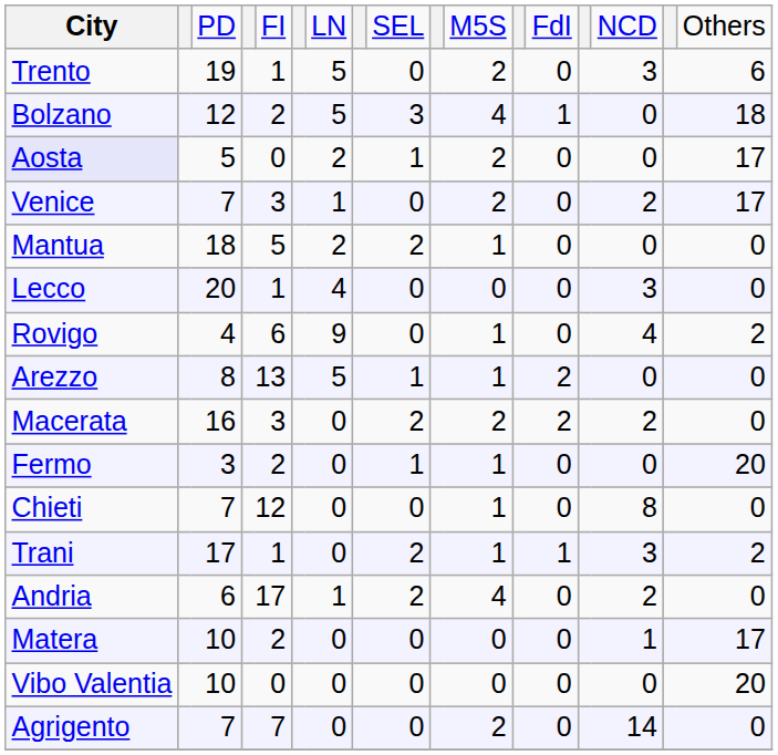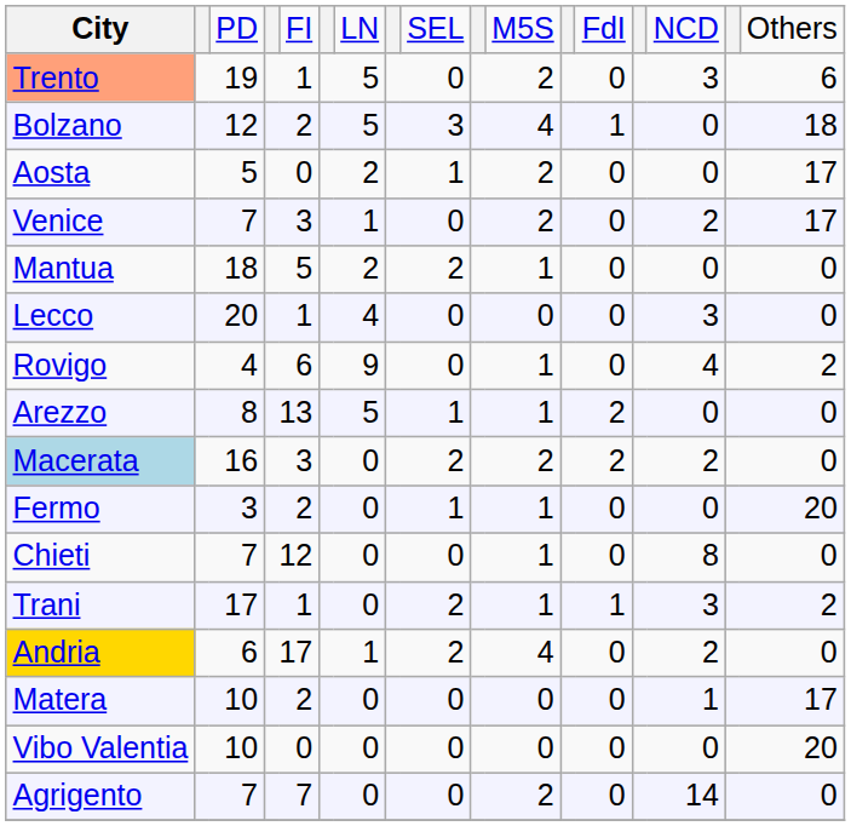Trento | column 1: no background -> lightsalmon background
Aosta | column 1: lavender background -> no background
Macerata | column 1: no background -> lightblue background
Andria | column 1: no background -> gold background
